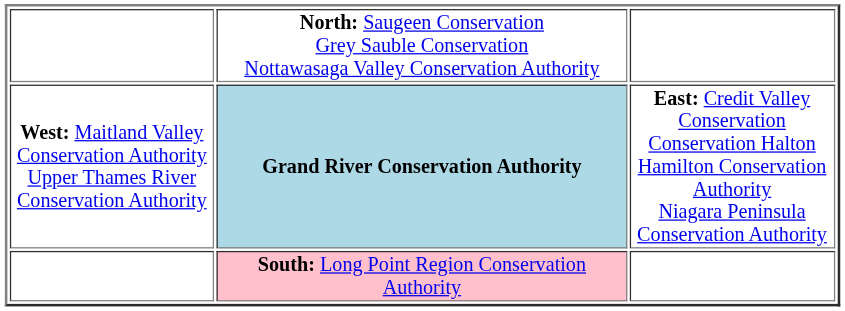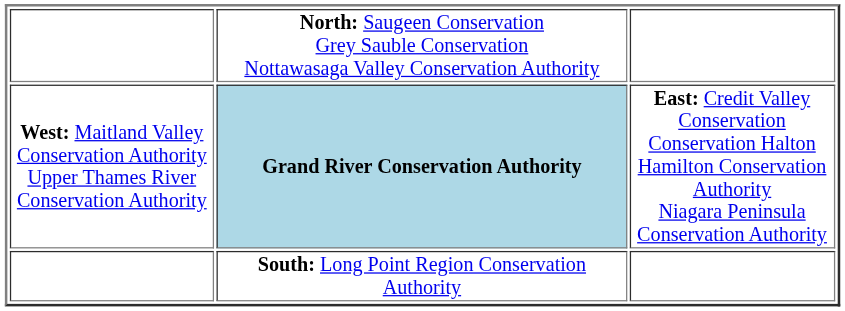row 3 | column 2: pink background -> no background
